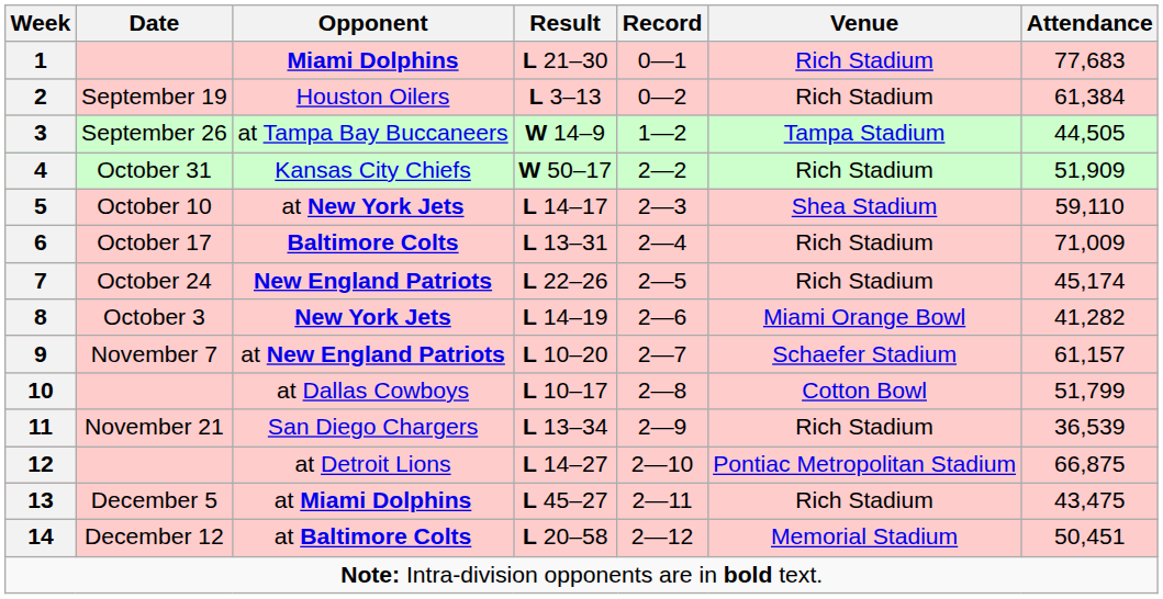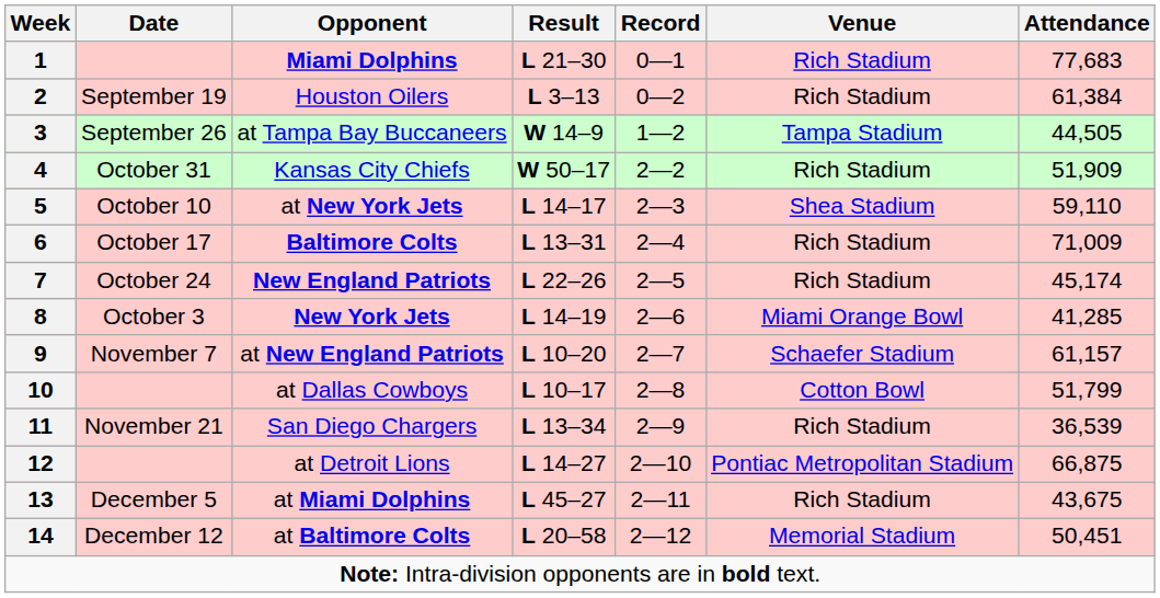8 | Attendance: 41,282 -> 41,285
13 | Attendance: 43,475 -> 43,675
